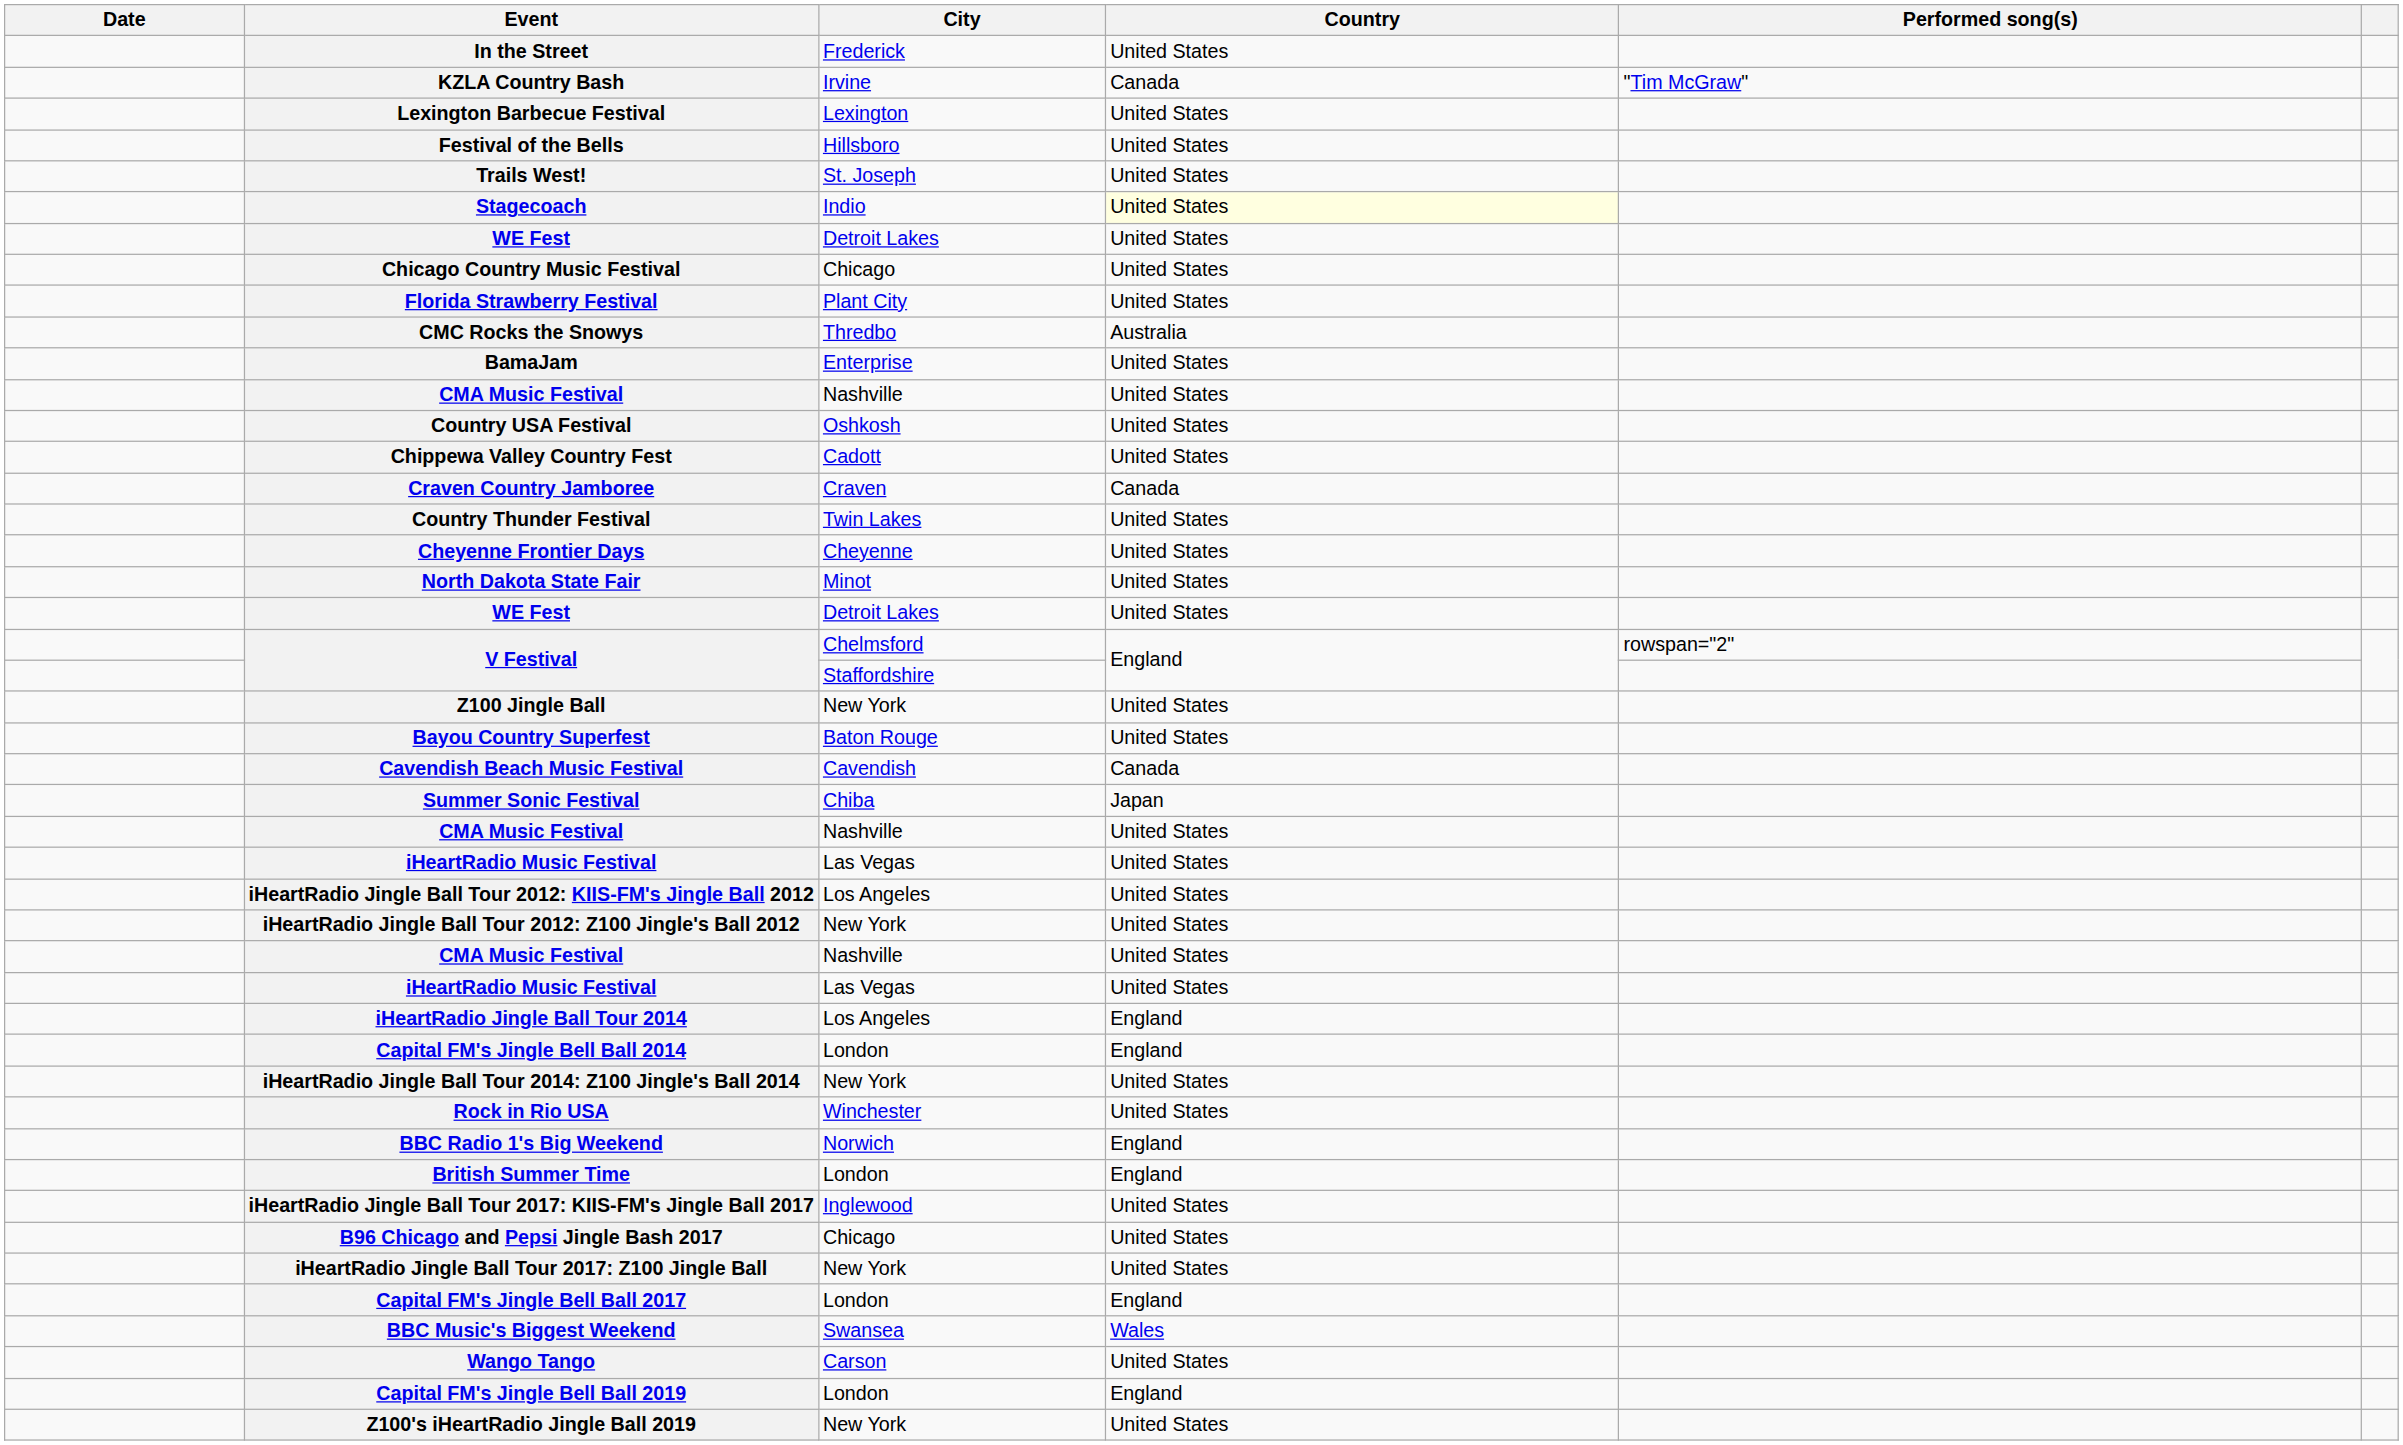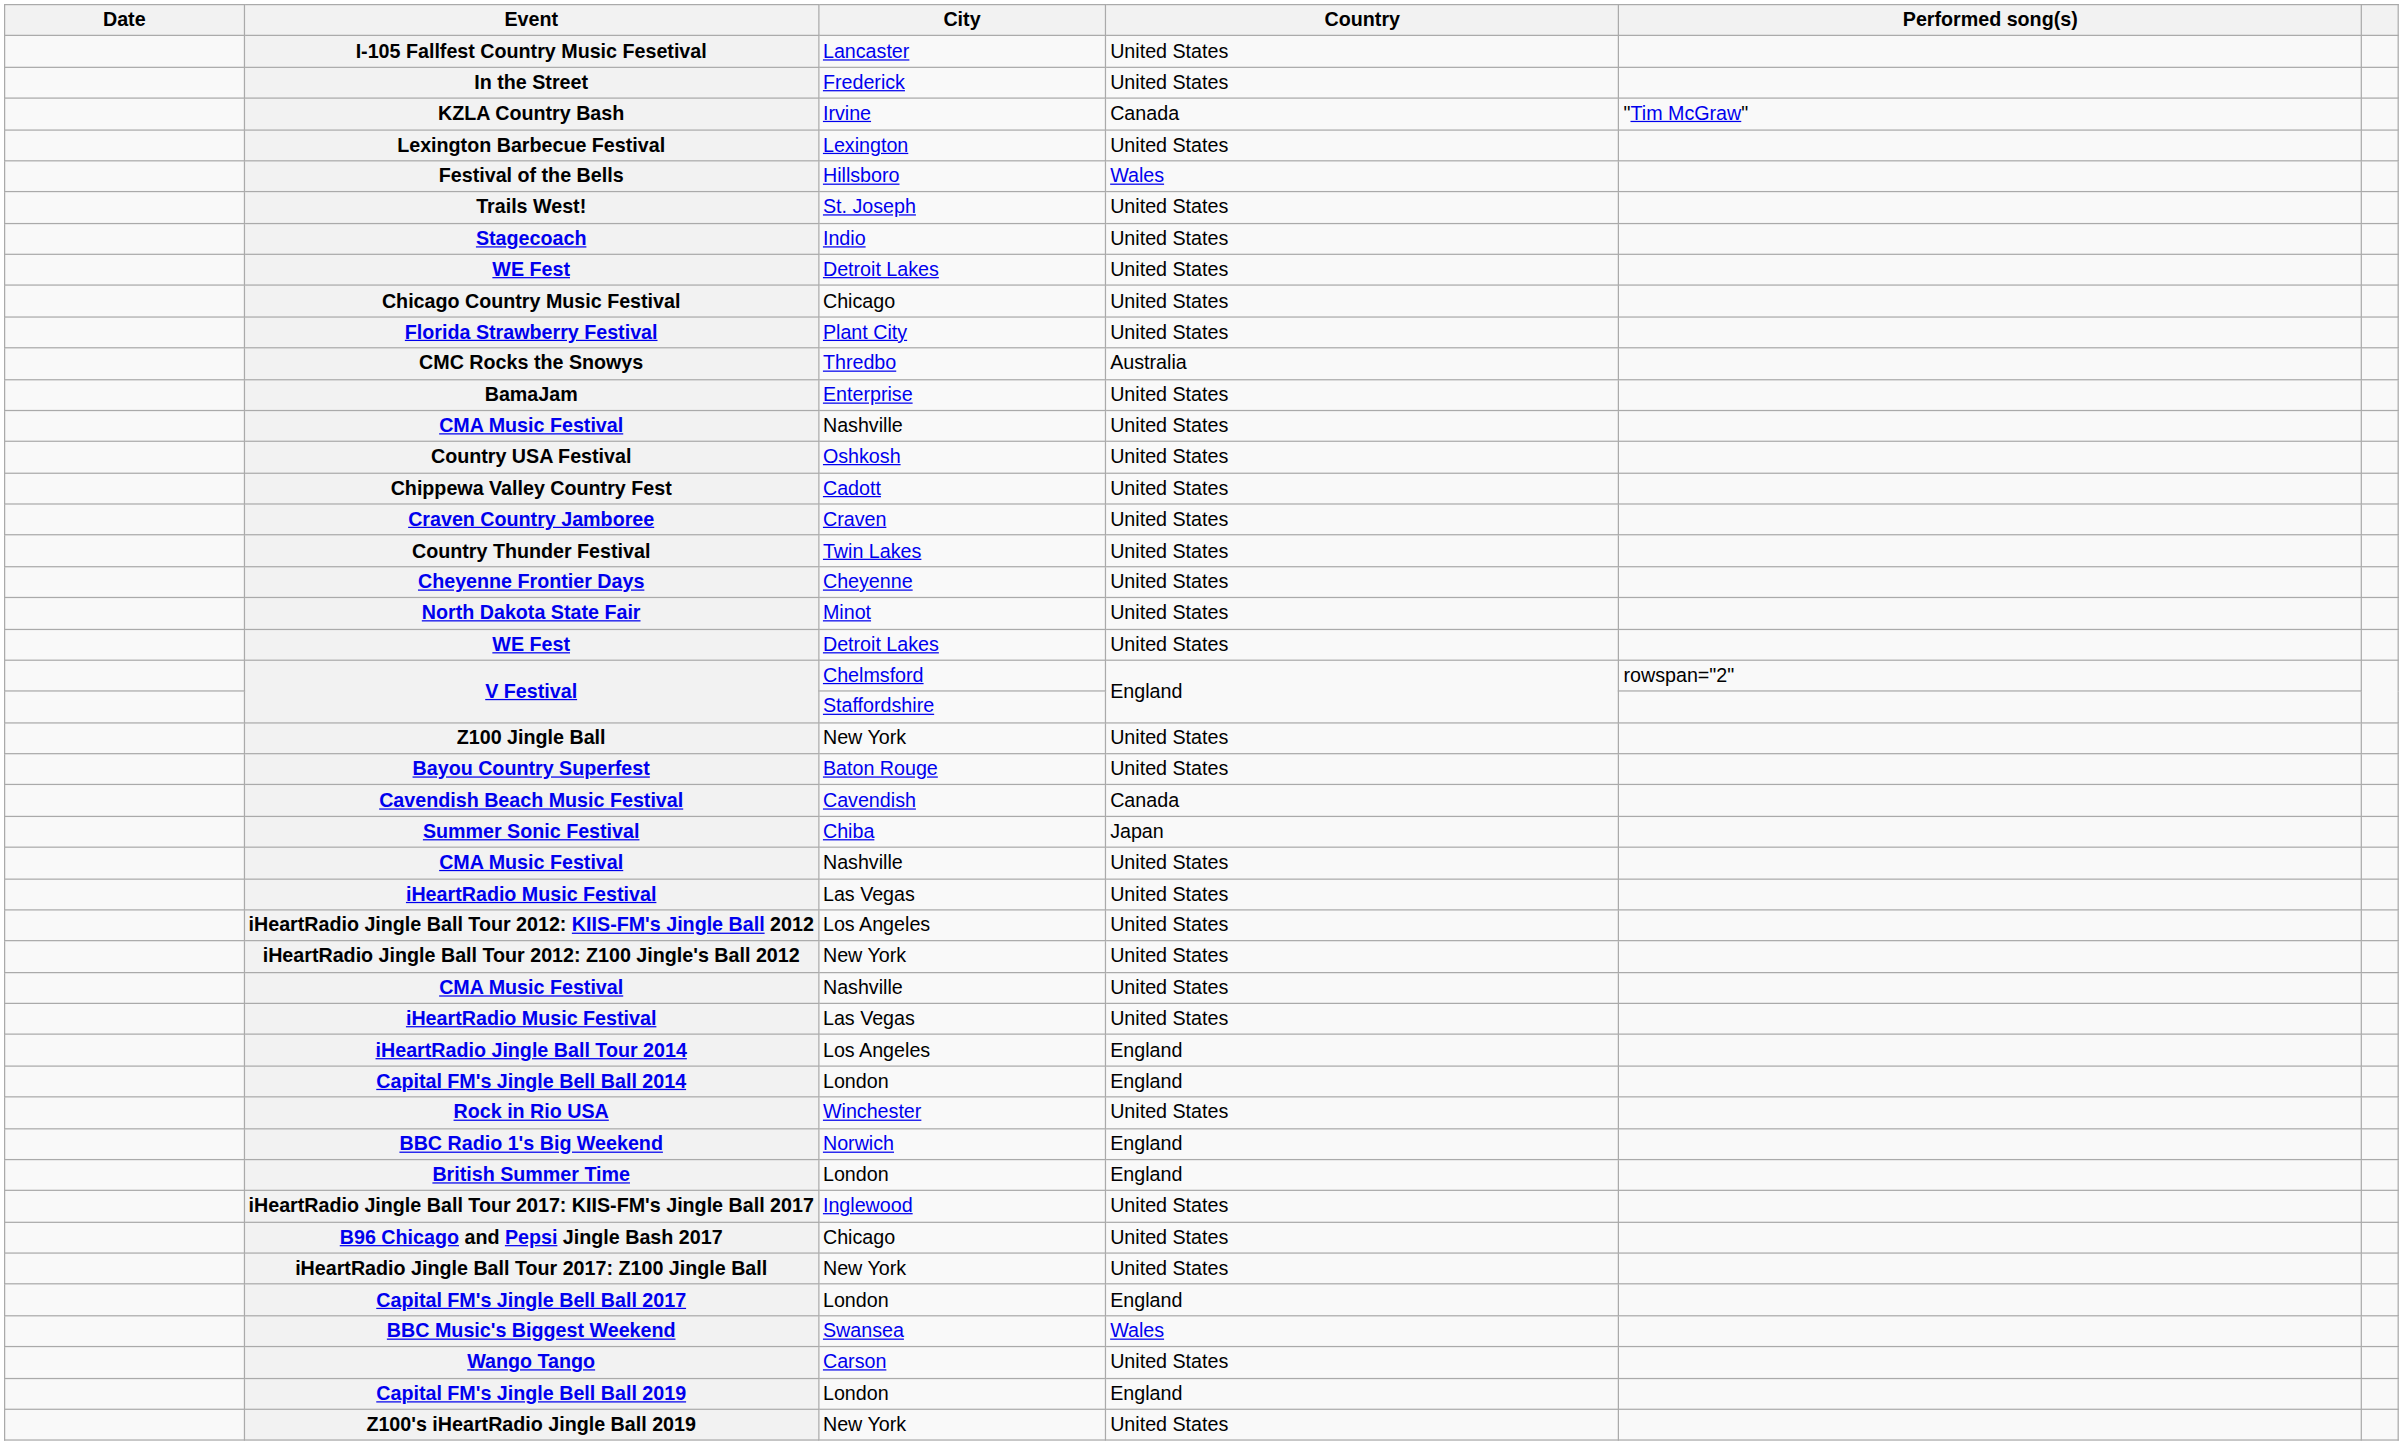+ row: I-105 Fallfest Country Music Fesetival | Lancaster | United States
Festival of the Bells | Country: United States -> Wales
Stagecoach | Country: lightyellow background -> no background
Craven Country Jamboree | Country: Canada -> United States
- row: iHeartRadio Jingle Ball Tour 2014: Z100 Jingle's Ball 2014 | New York | United States
